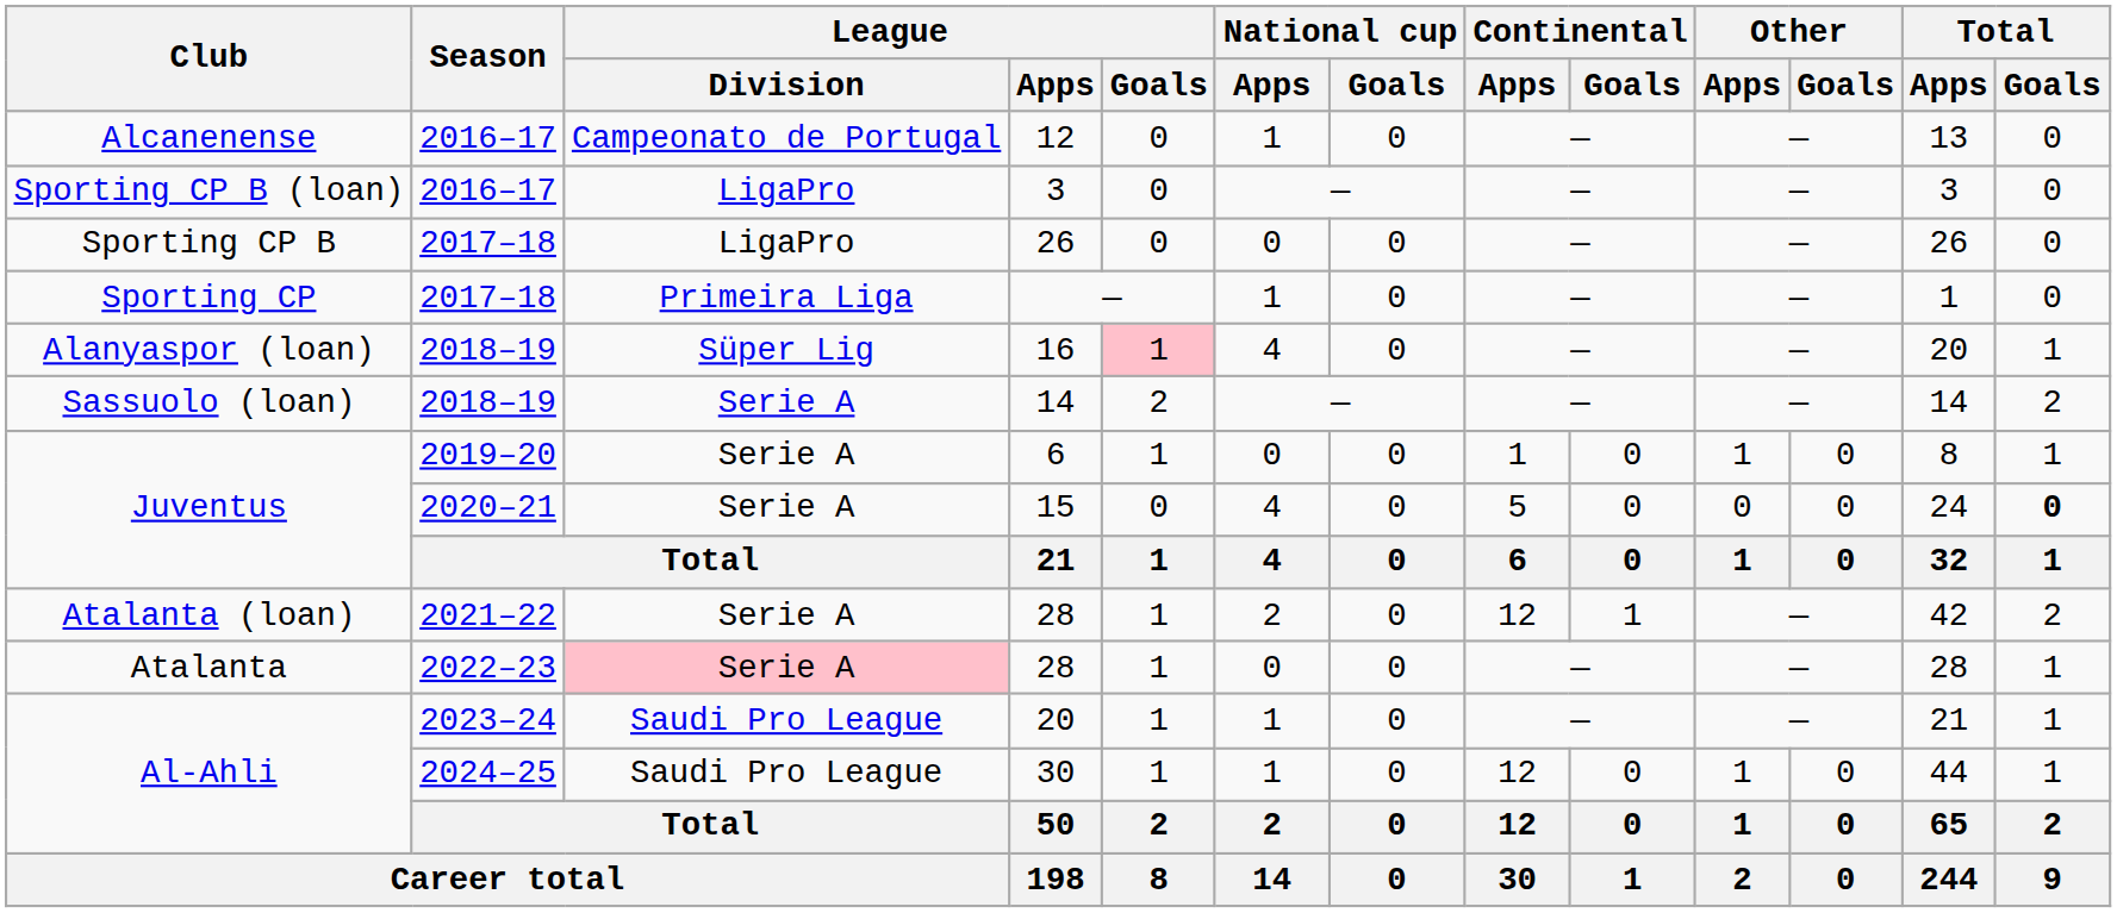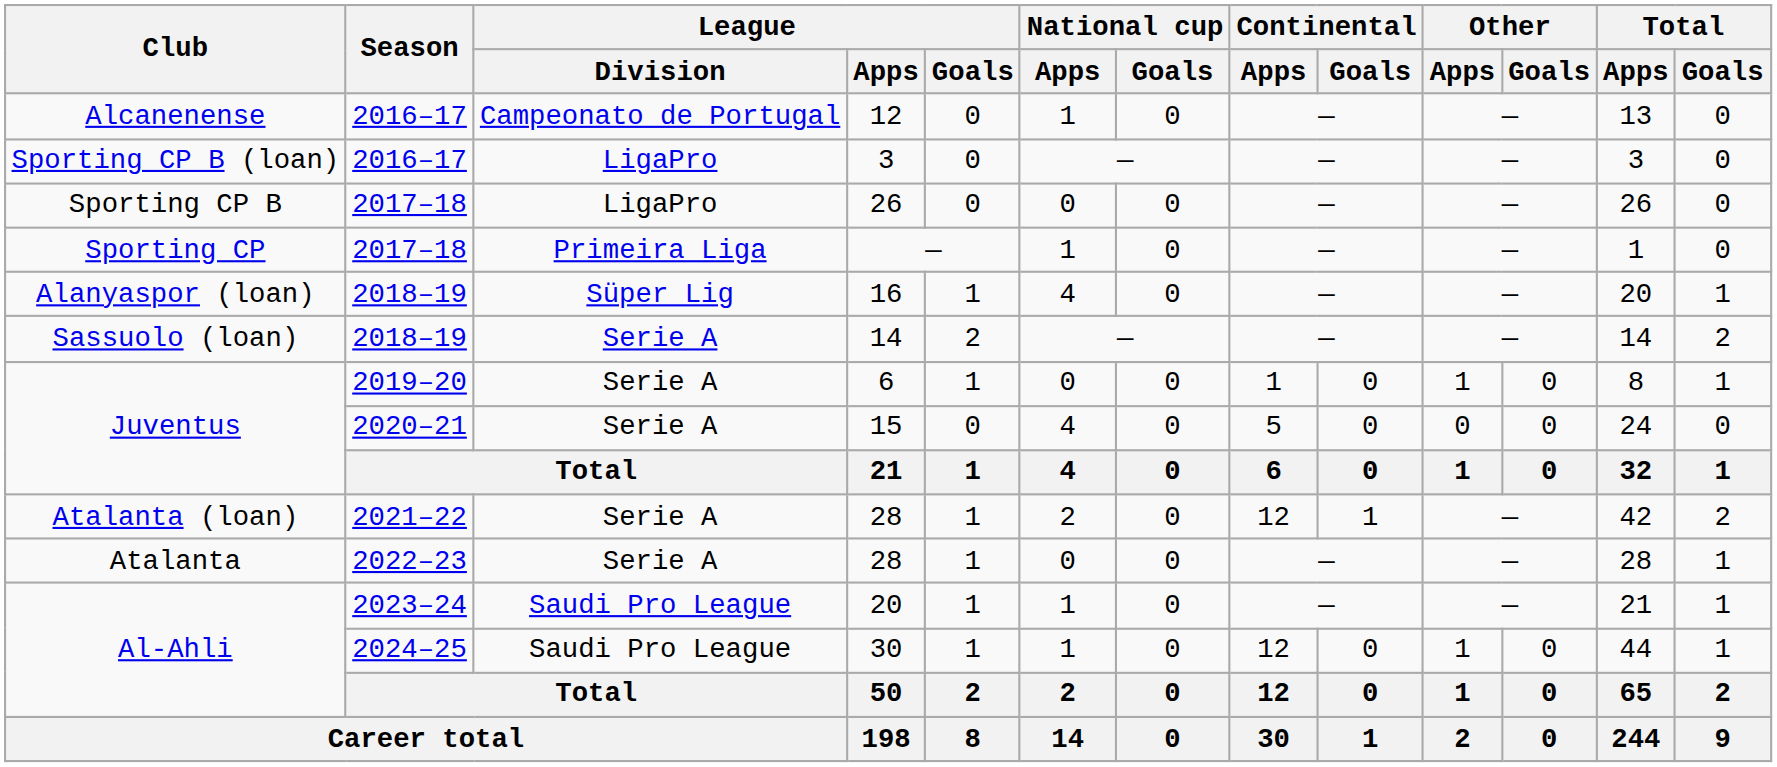16 | League / Goals: pink background -> no background
15 | Total / Goals: bold -> normal
Atalanta / 28 | League / Division: pink background -> no background
